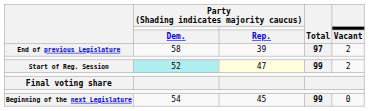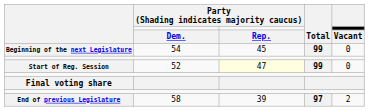rows swapped: End of previous Legislature <-> Beginning of the next Legislature
Start of Reg. Session | column 2: paleturquoise background -> no background
Start of Reg. Session | column 5: 2 -> 0
